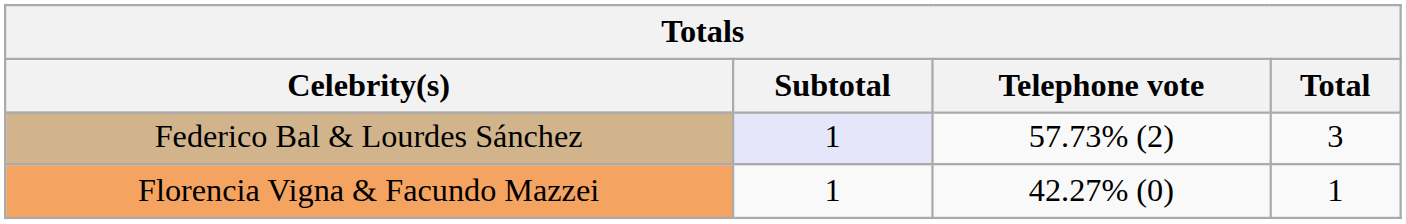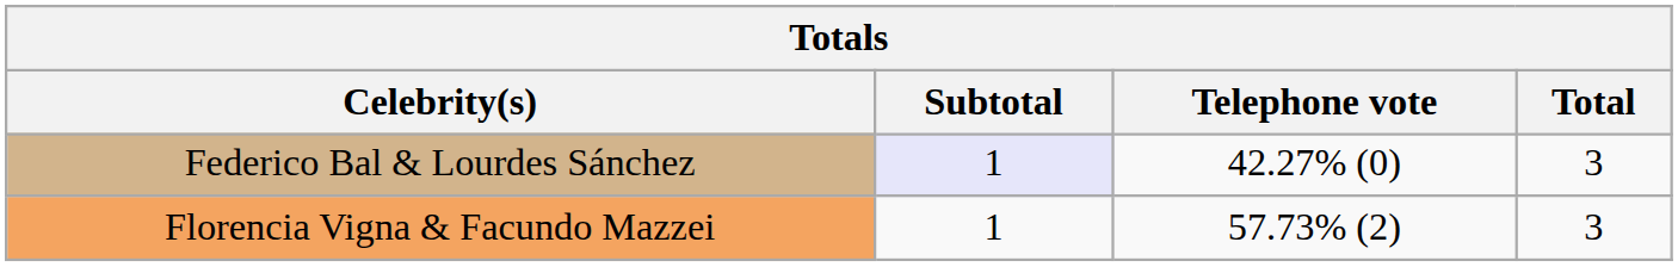Federico Bal & Lourdes Sánchez | Telephone vote: 57.73% (2) -> 42.27% (0)
Florencia Vigna & Facundo Mazzei | Telephone vote: 42.27% (0) -> 57.73% (2)
Florencia Vigna & Facundo Mazzei | Total: 1 -> 3
